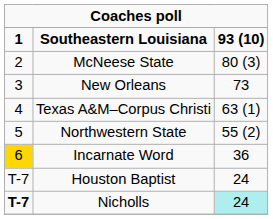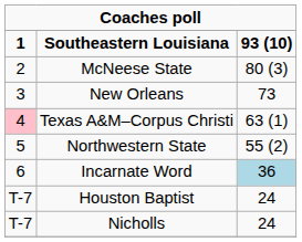Texas A&M–Corpus Christi | column 1: no background -> pink background
Incarnate Word | column 1: gold background -> no background
Incarnate Word | column 3: no background -> lightblue background
Nicholls | column 1: bold -> normal
Nicholls | column 3: paleturquoise background -> no background
